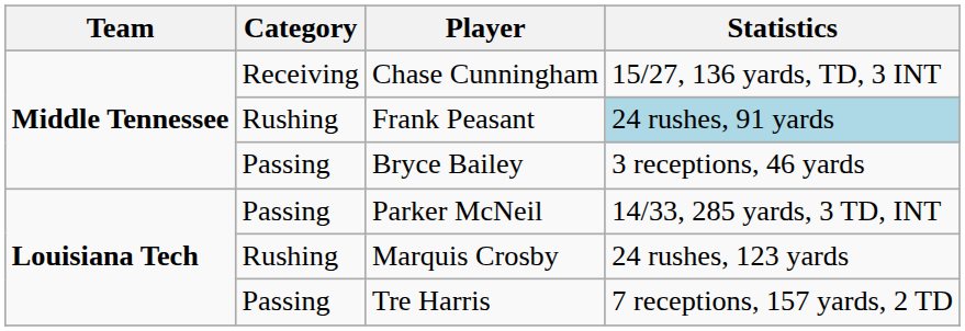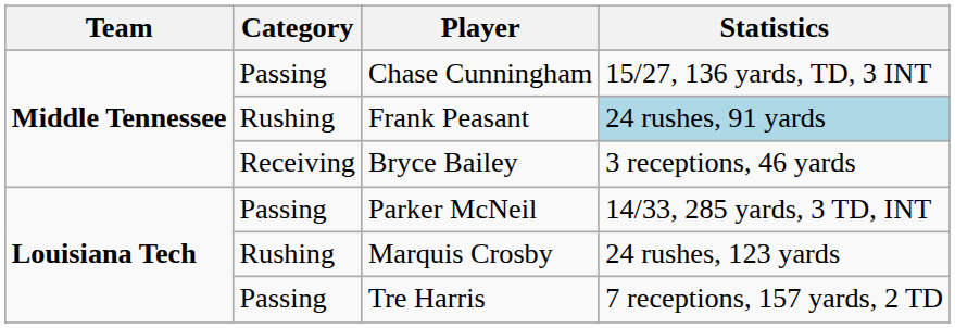Chase Cunningham | Category: Receiving -> Passing
Bryce Bailey | Category: Passing -> Receiving
